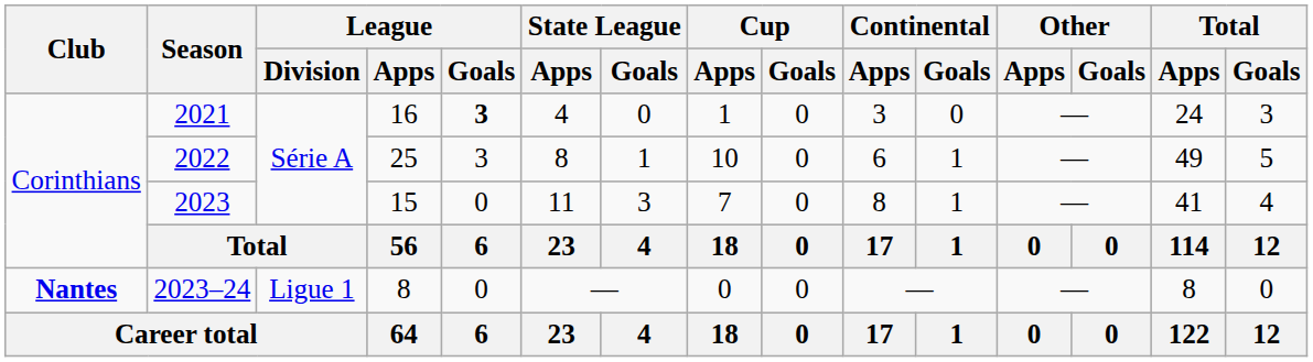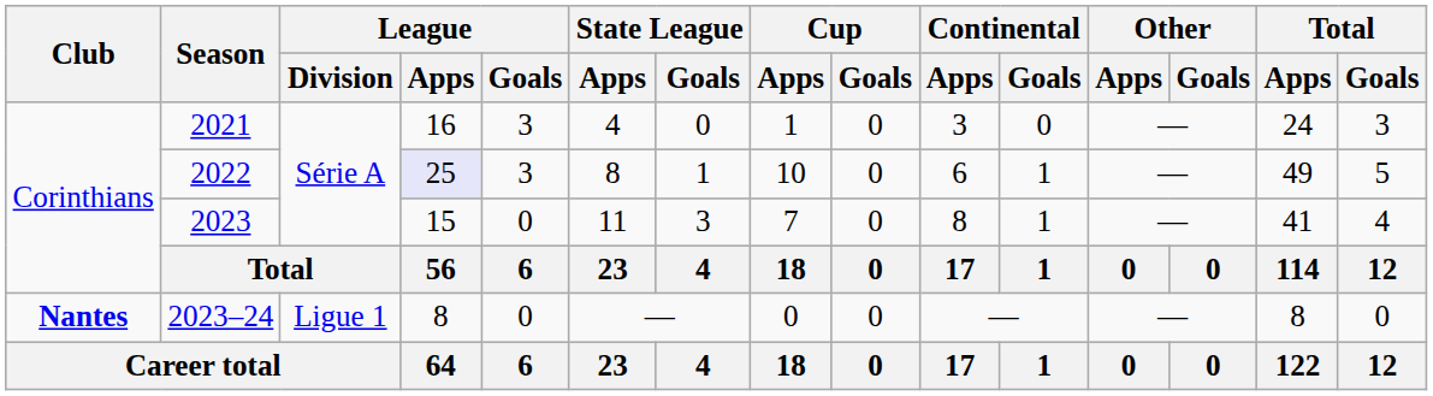2021 | League / Goals: bold -> normal
2022 | League / Apps: no background -> lavender background
